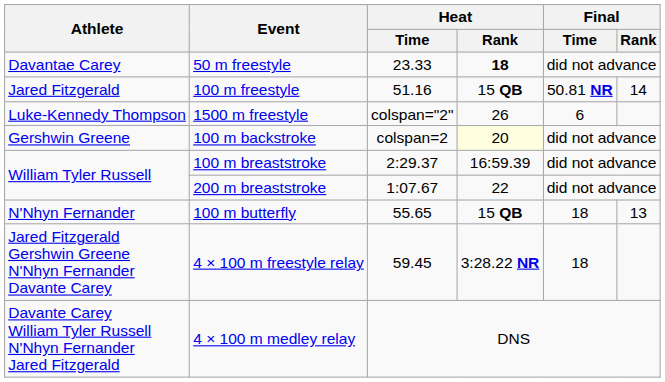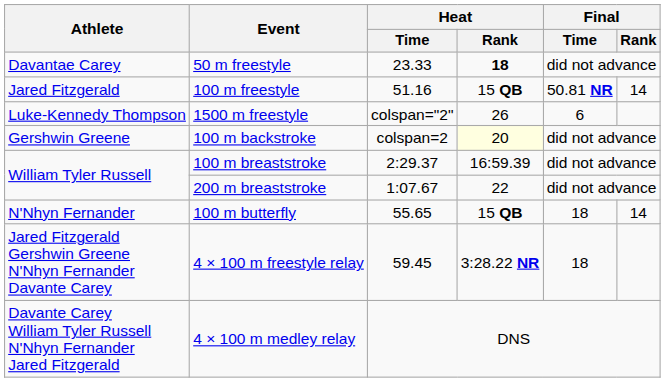100 m butterfly | Final / Rank: 13 -> 14
